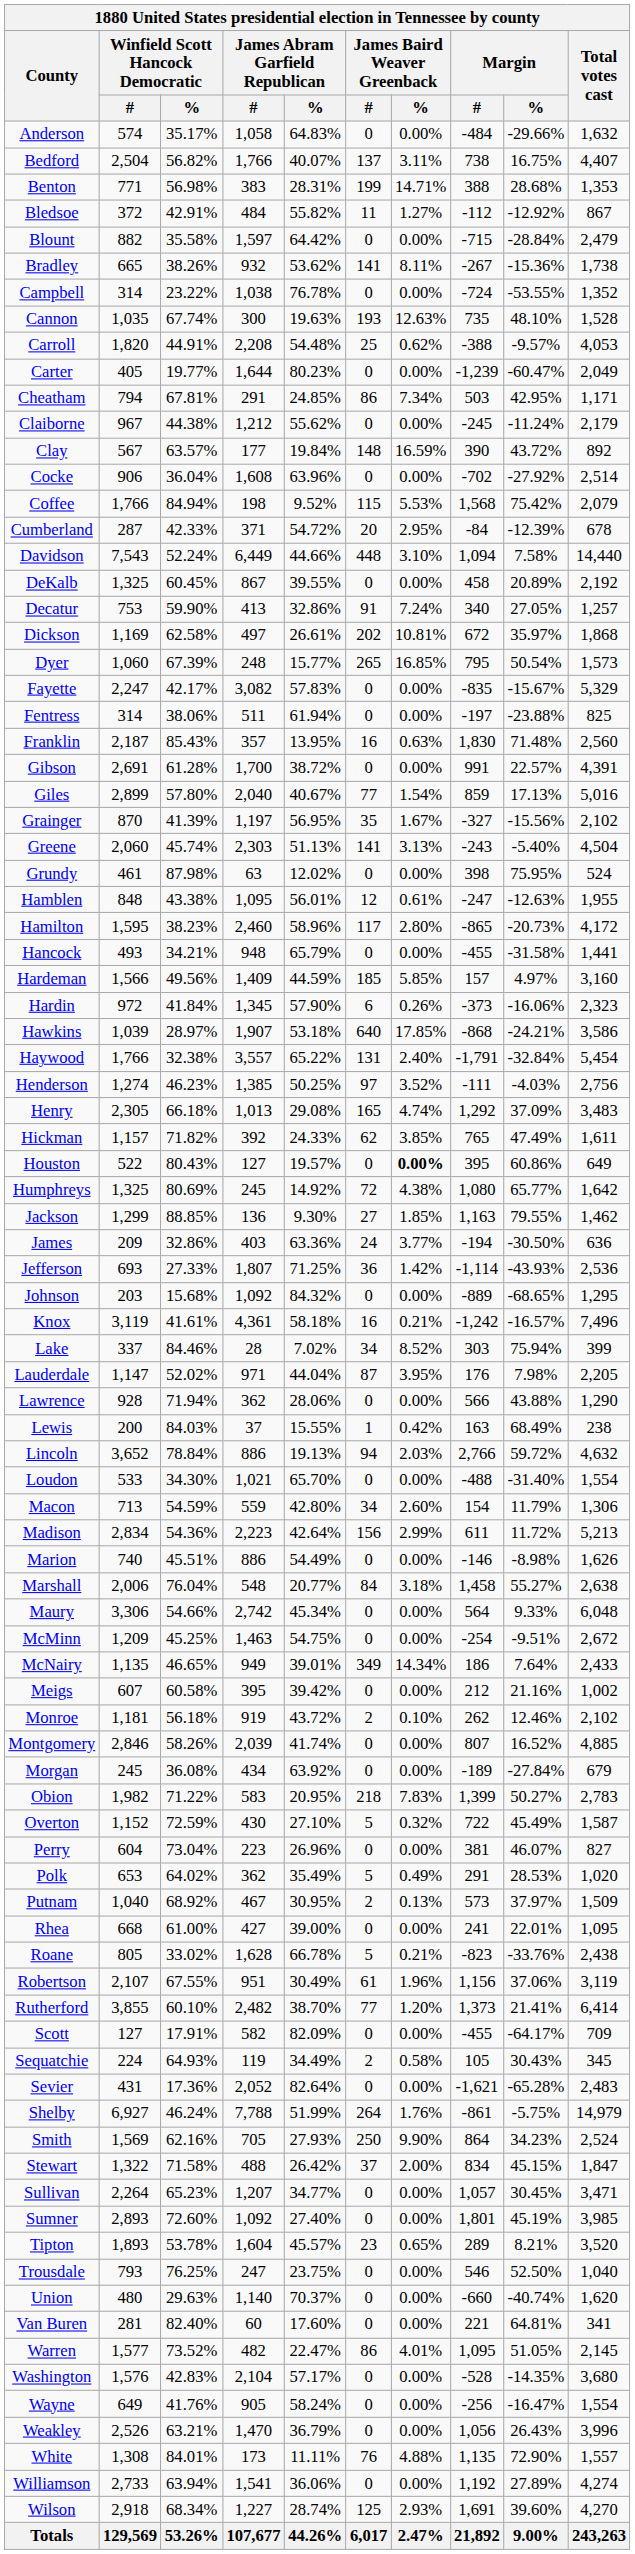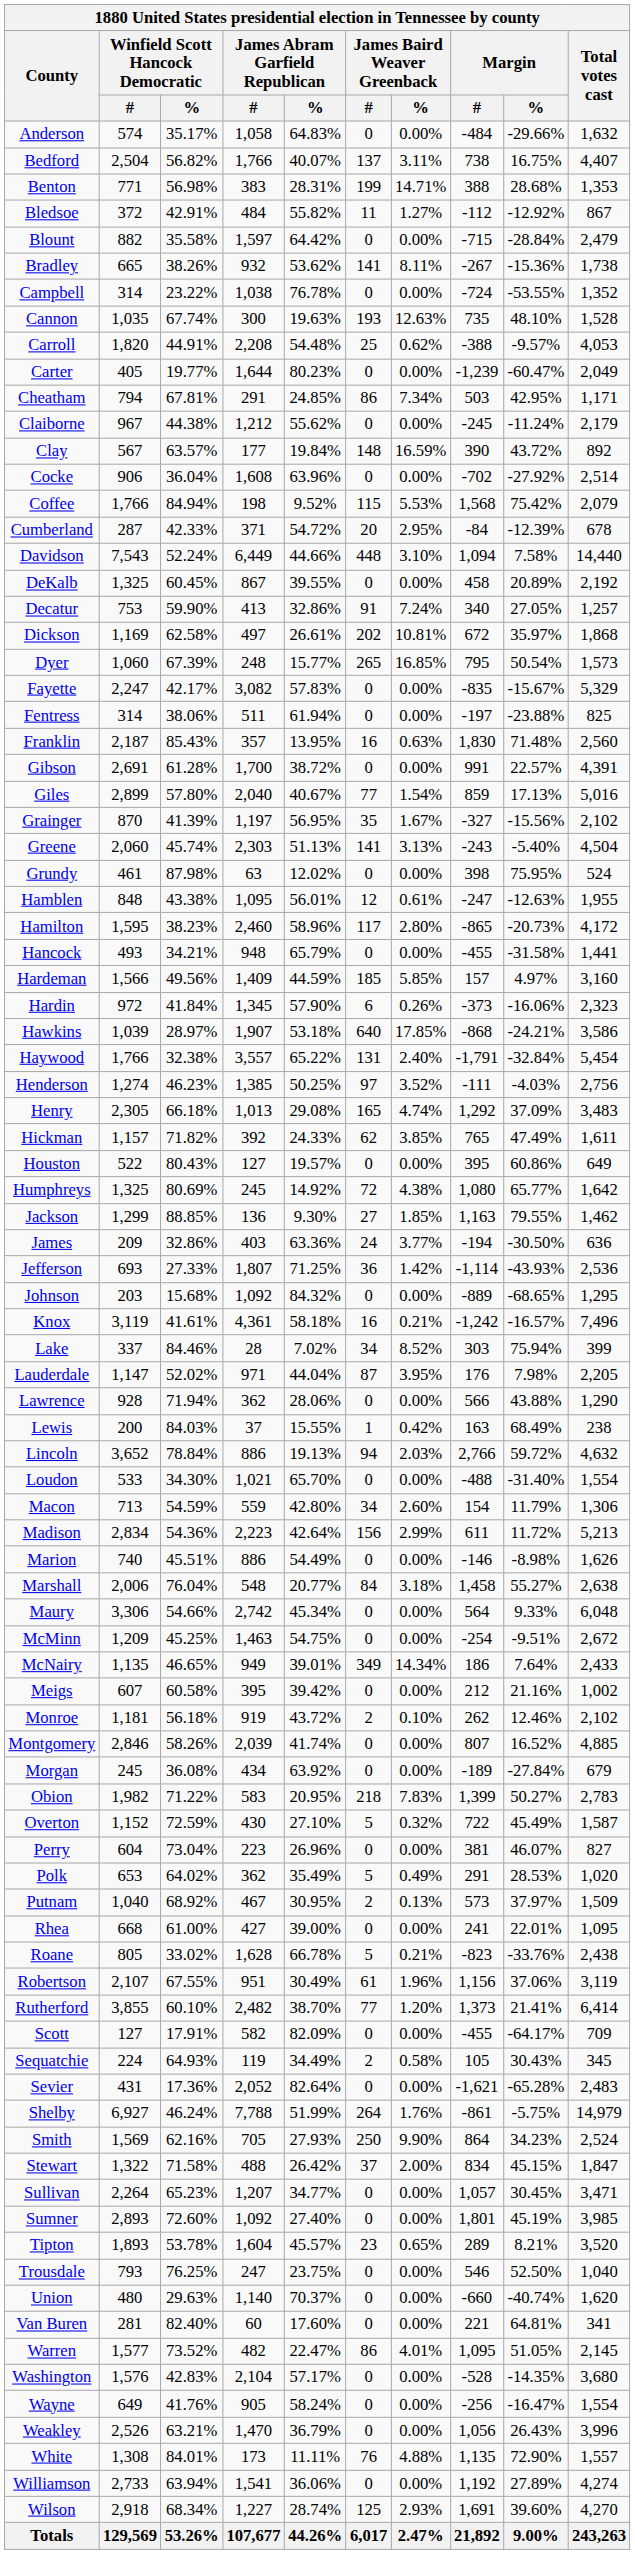Houston | James Baird Weaver Greenback / %: bold -> normal
